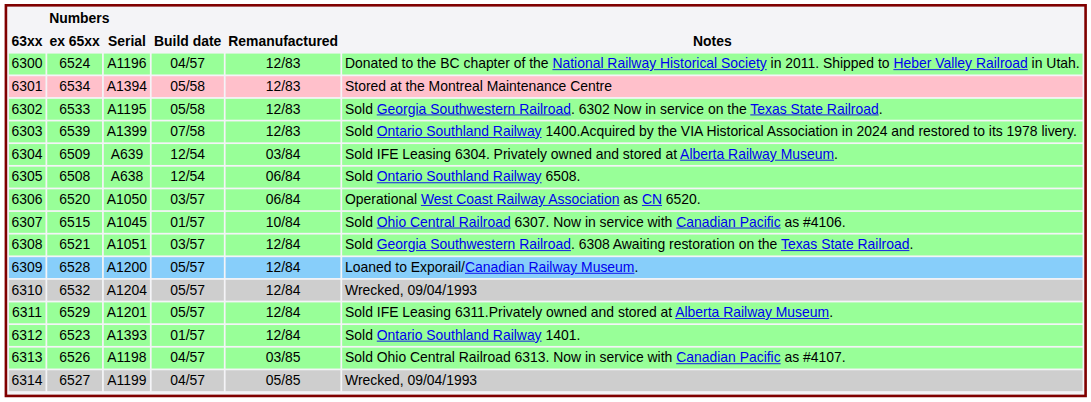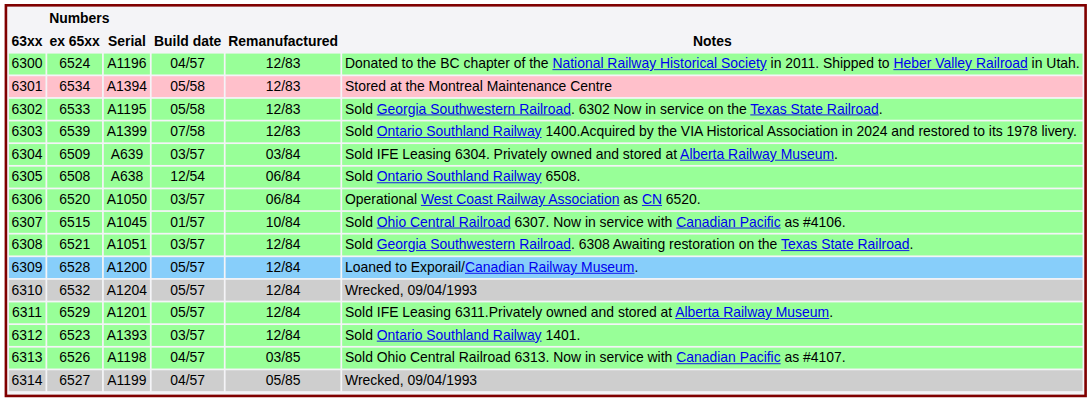6304 | Build date: 12/54 -> 03/57
6312 | Build date: 01/57 -> 03/57
